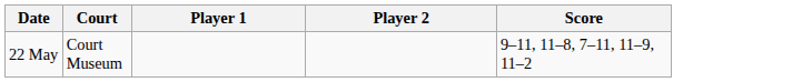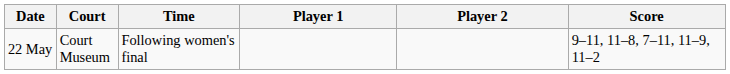+ column: Time | Following women's final
